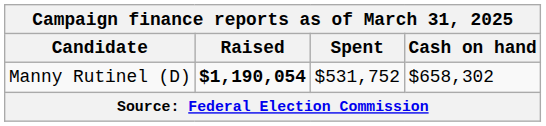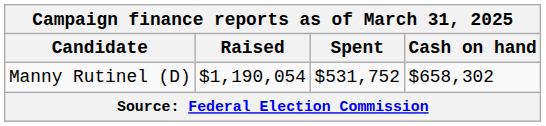Manny Rutinel (D) | Raised: bold -> normal
